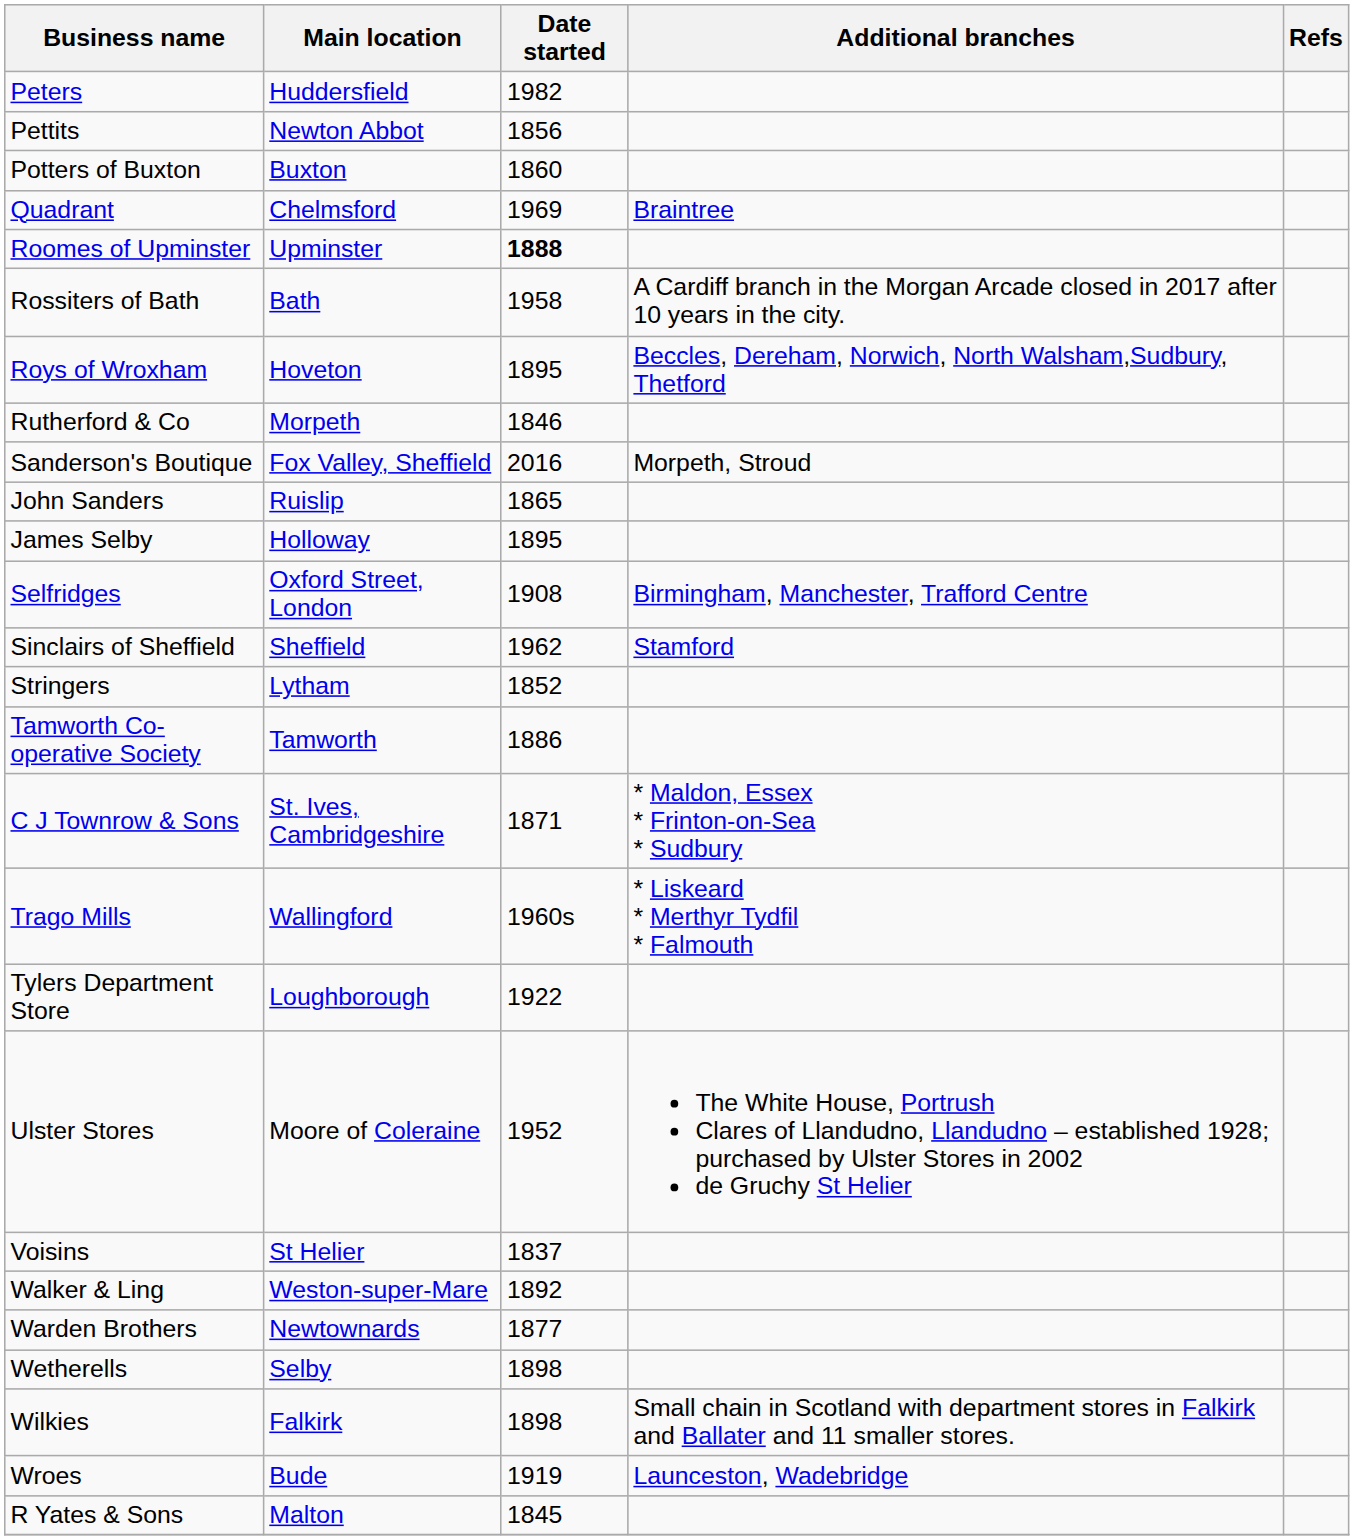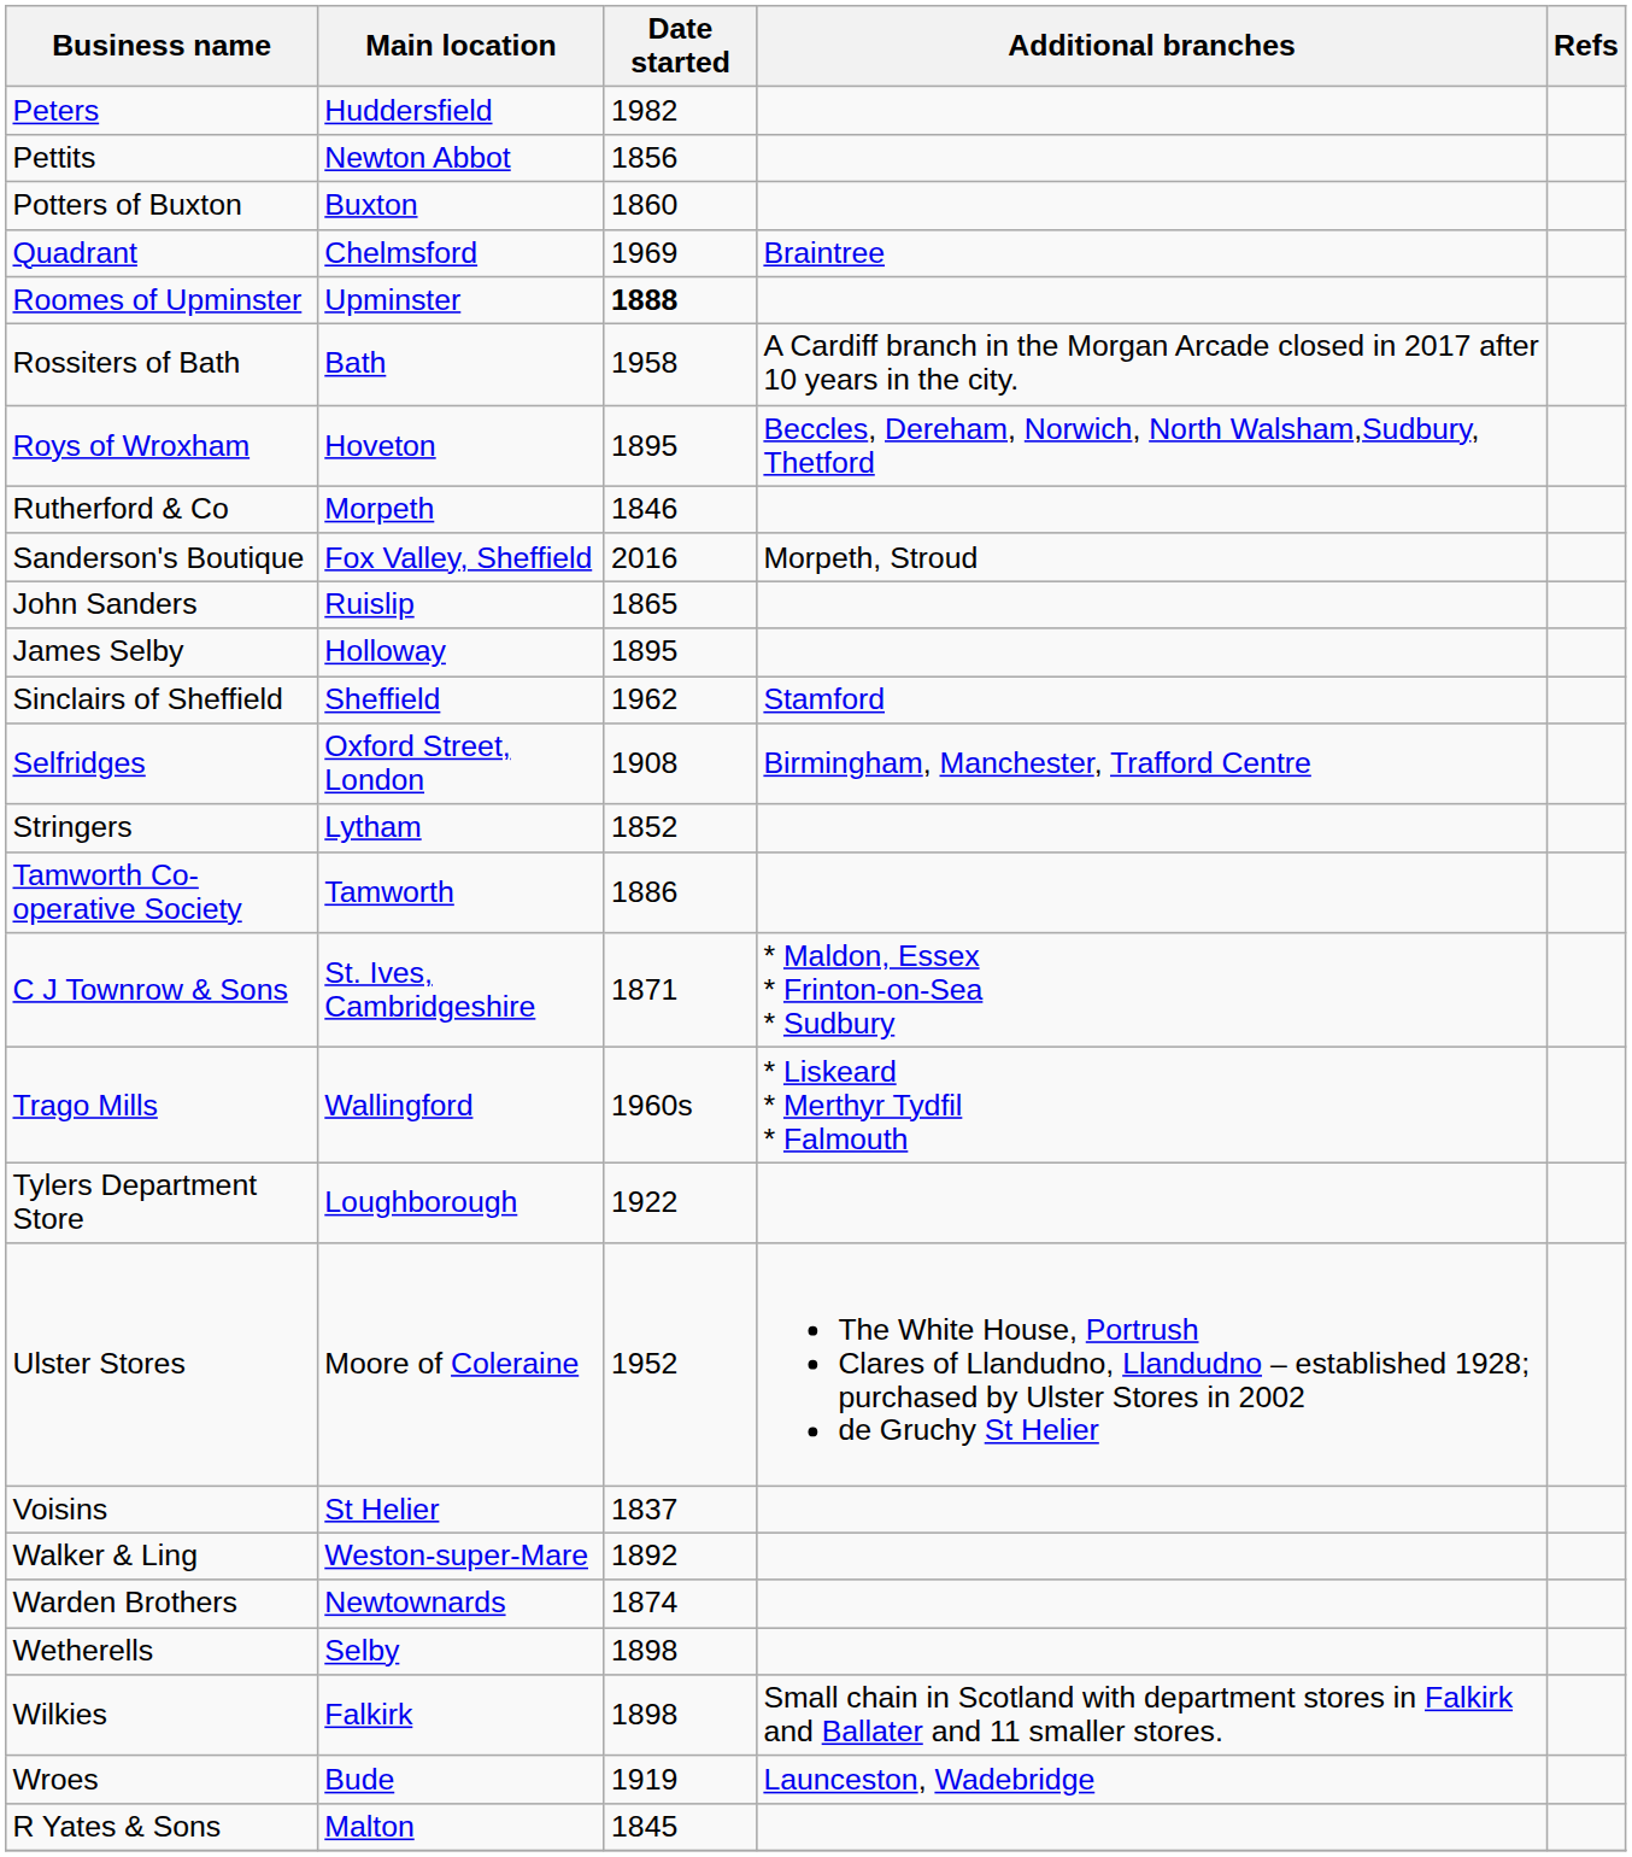rows swapped: Selfridges <-> Sinclairs of Sheffield
Warden Brothers | Date started: 1877 -> 1874
